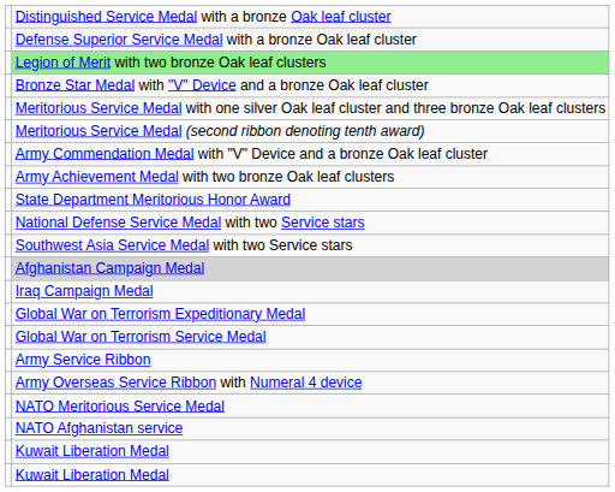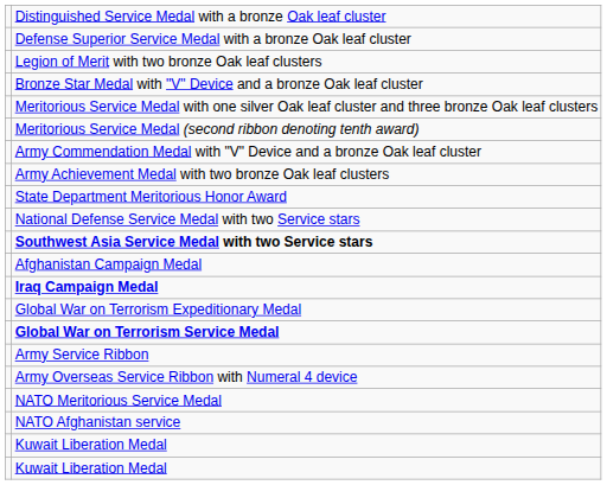row 3 | column 2: lightgreen background -> no background
row 11 | column 2: normal -> bold
row 12 | column 2: lightgrey background -> no background
row 13 | column 2: normal -> bold
row 15 | column 2: normal -> bold
